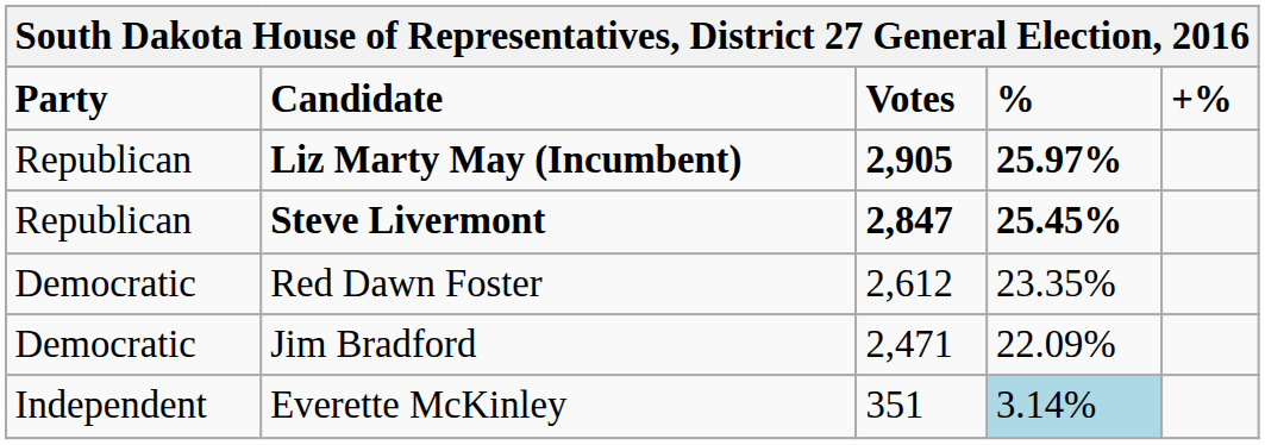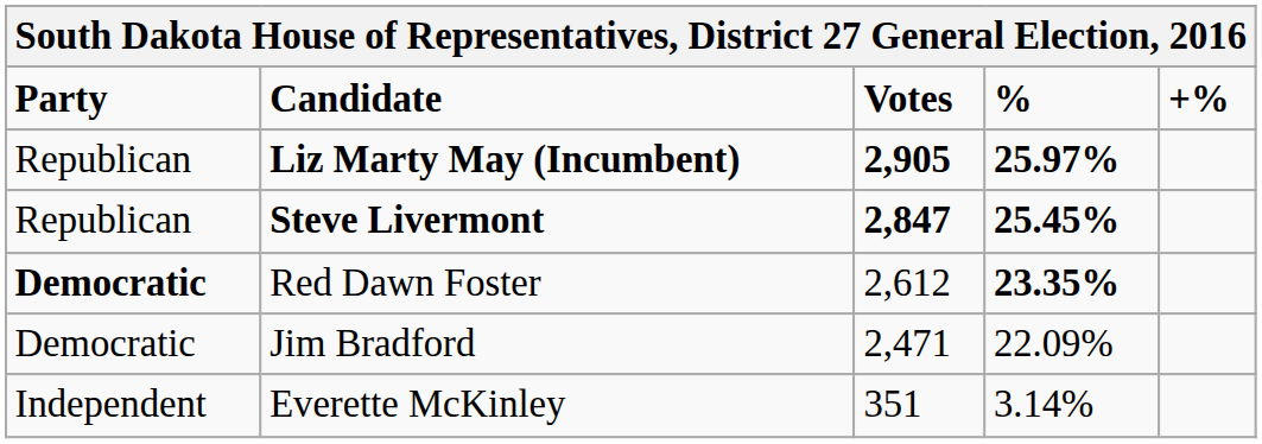Red Dawn Foster | Party: normal -> bold
Red Dawn Foster | %: normal -> bold
Everette McKinley | %: lightblue background -> no background
